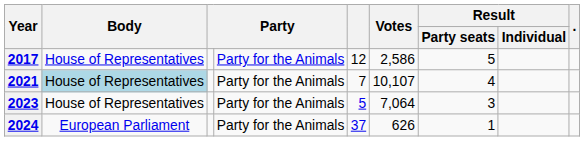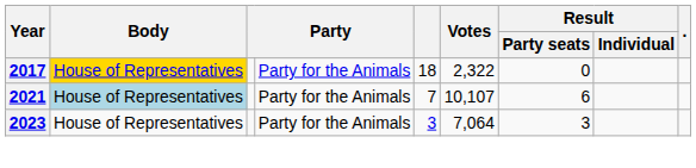2017 | Body: no background -> gold background
2017 | column 5: 12 -> 18
2017 | Votes: 2,586 -> 2,322
2017 | Result / Party seats: 5 -> 0
2021 | Result / Party seats: 4 -> 6
2023 | column 5: 5 -> 3
- row: 2024 | European Parliament | Party for the Animals | 37 | 626 | 1
